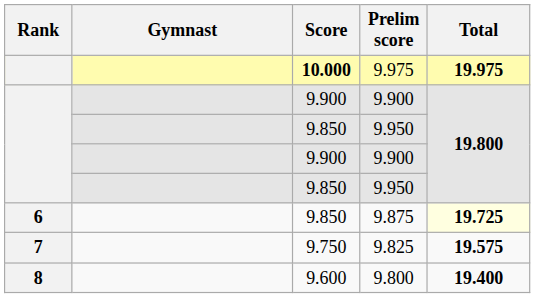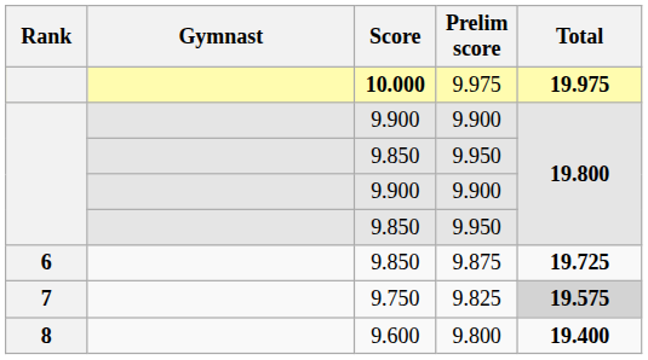9.875 | Total: lightyellow background -> no background
9.825 | Total: no background -> lightgrey background
